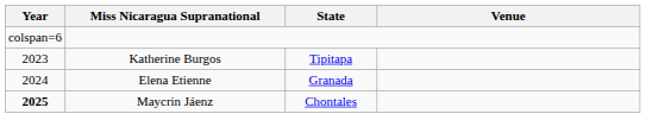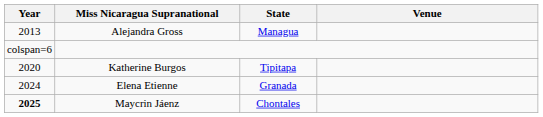+ row: 2013 | Alejandra Gross | Managua
Katherine Burgos | Year: 2023 -> 2020
